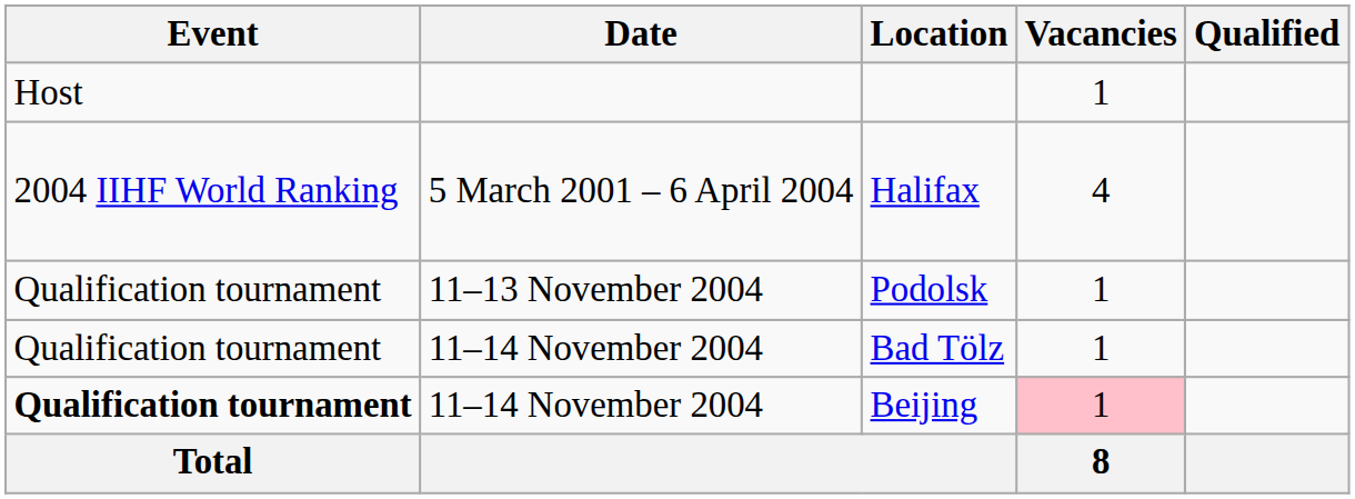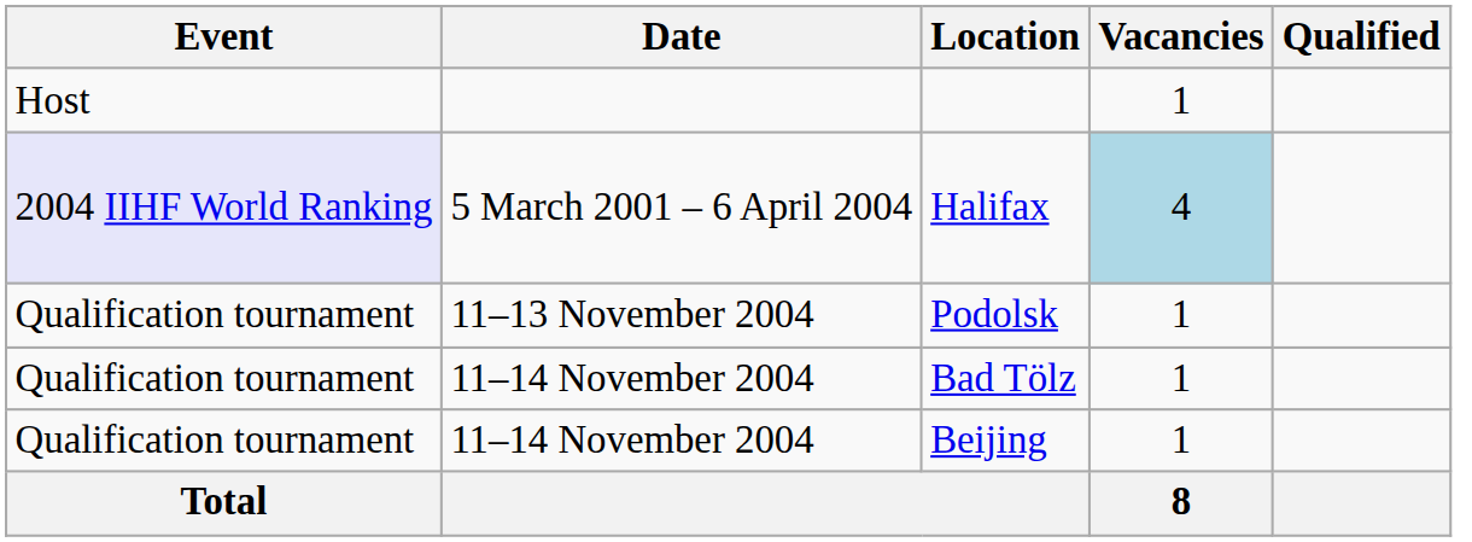Halifax | Event: no background -> lavender background
Halifax | Vacancies: no background -> lightblue background
Beijing | Event: bold -> normal
Beijing | Vacancies: pink background -> no background
